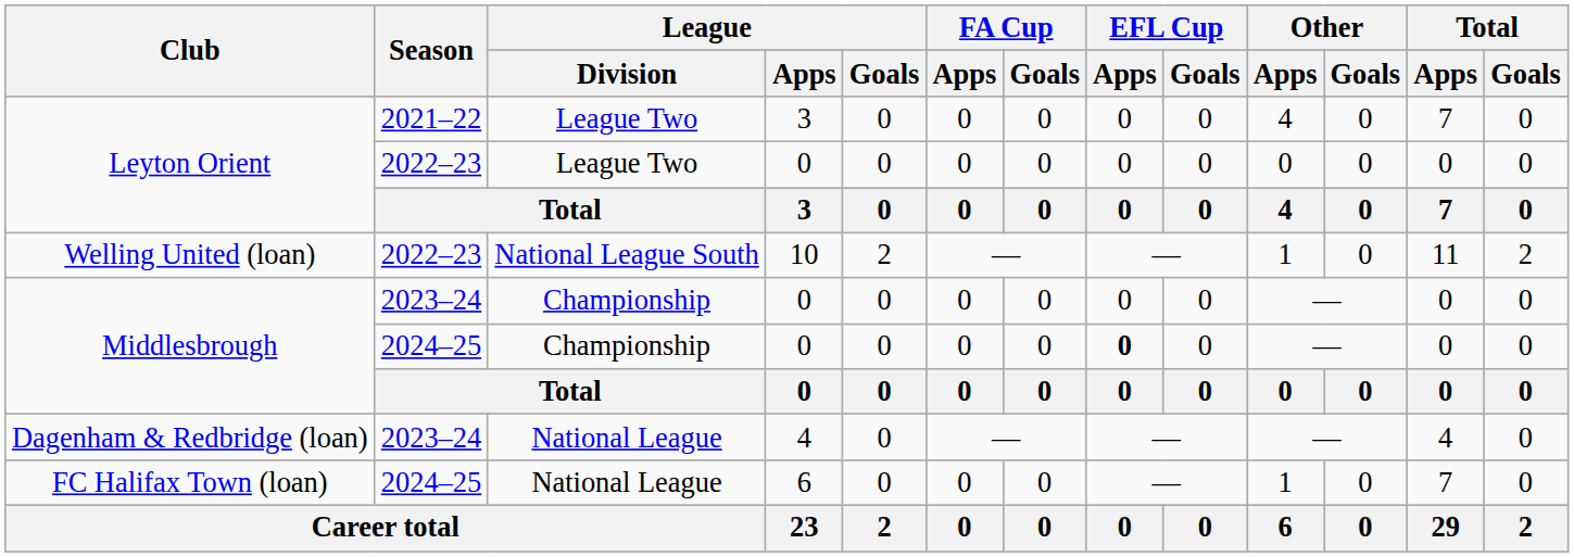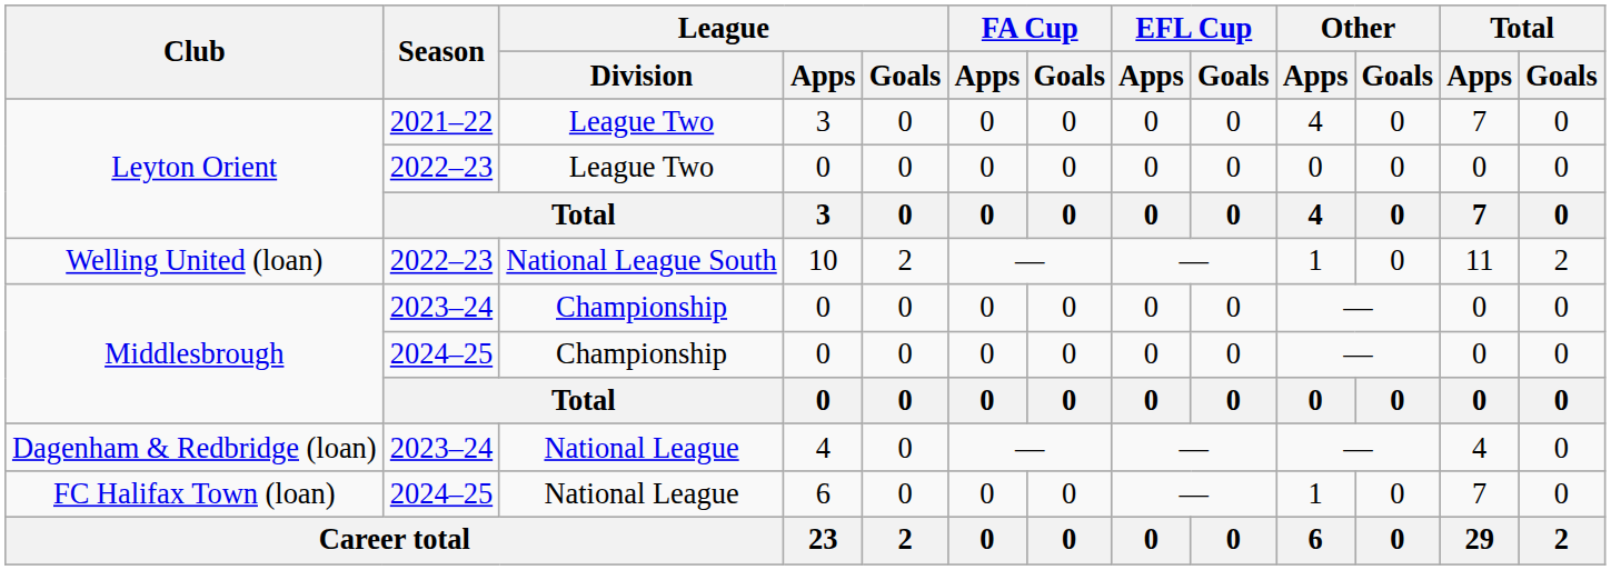Middlesbrough / 2024–25 | EFL Cup / Apps: bold -> normal
